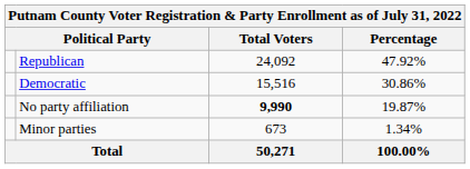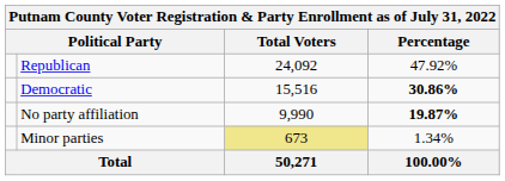Democratic | Percentage: normal -> bold
No party affiliation | Total Voters: bold -> normal
No party affiliation | Percentage: normal -> bold
Minor parties | Total Voters: no background -> khaki background
